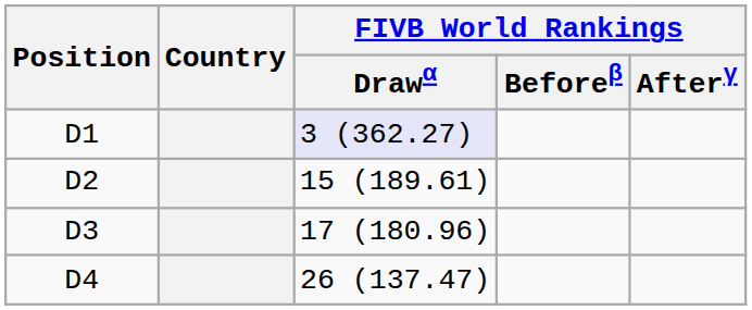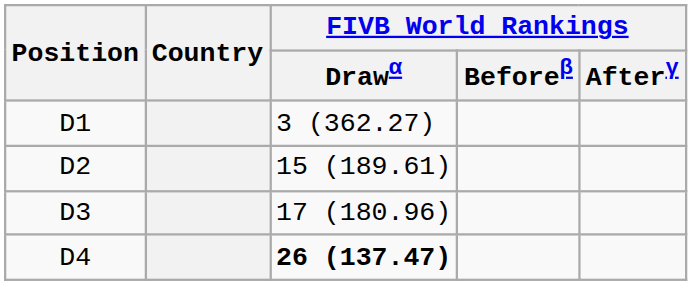D1 | FIVB World Rankings / Drawα: lavender background -> no background
D4 | FIVB World Rankings / Drawα: normal -> bold
